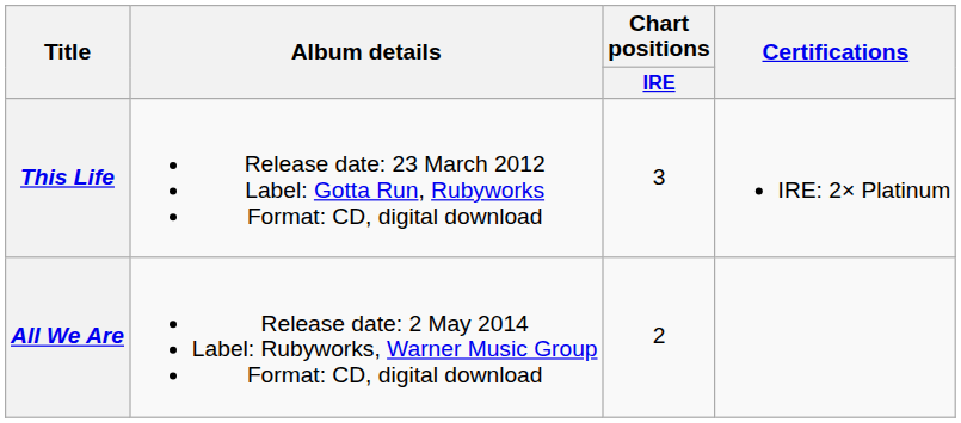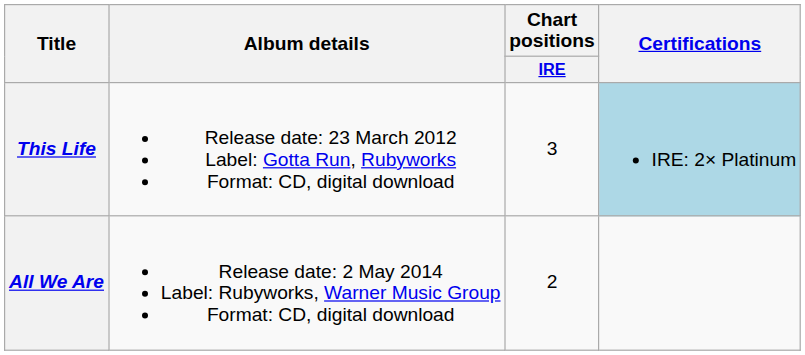This Life | Certifications: no background -> lightblue background
